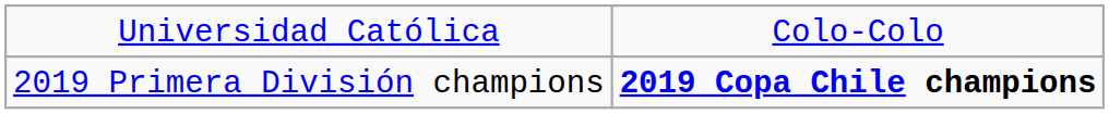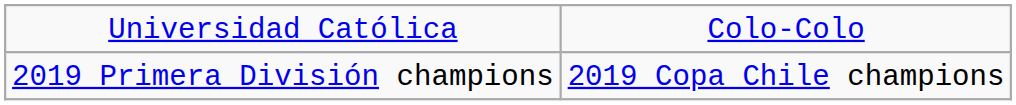2019 Primera División champions | column 2: bold -> normal
